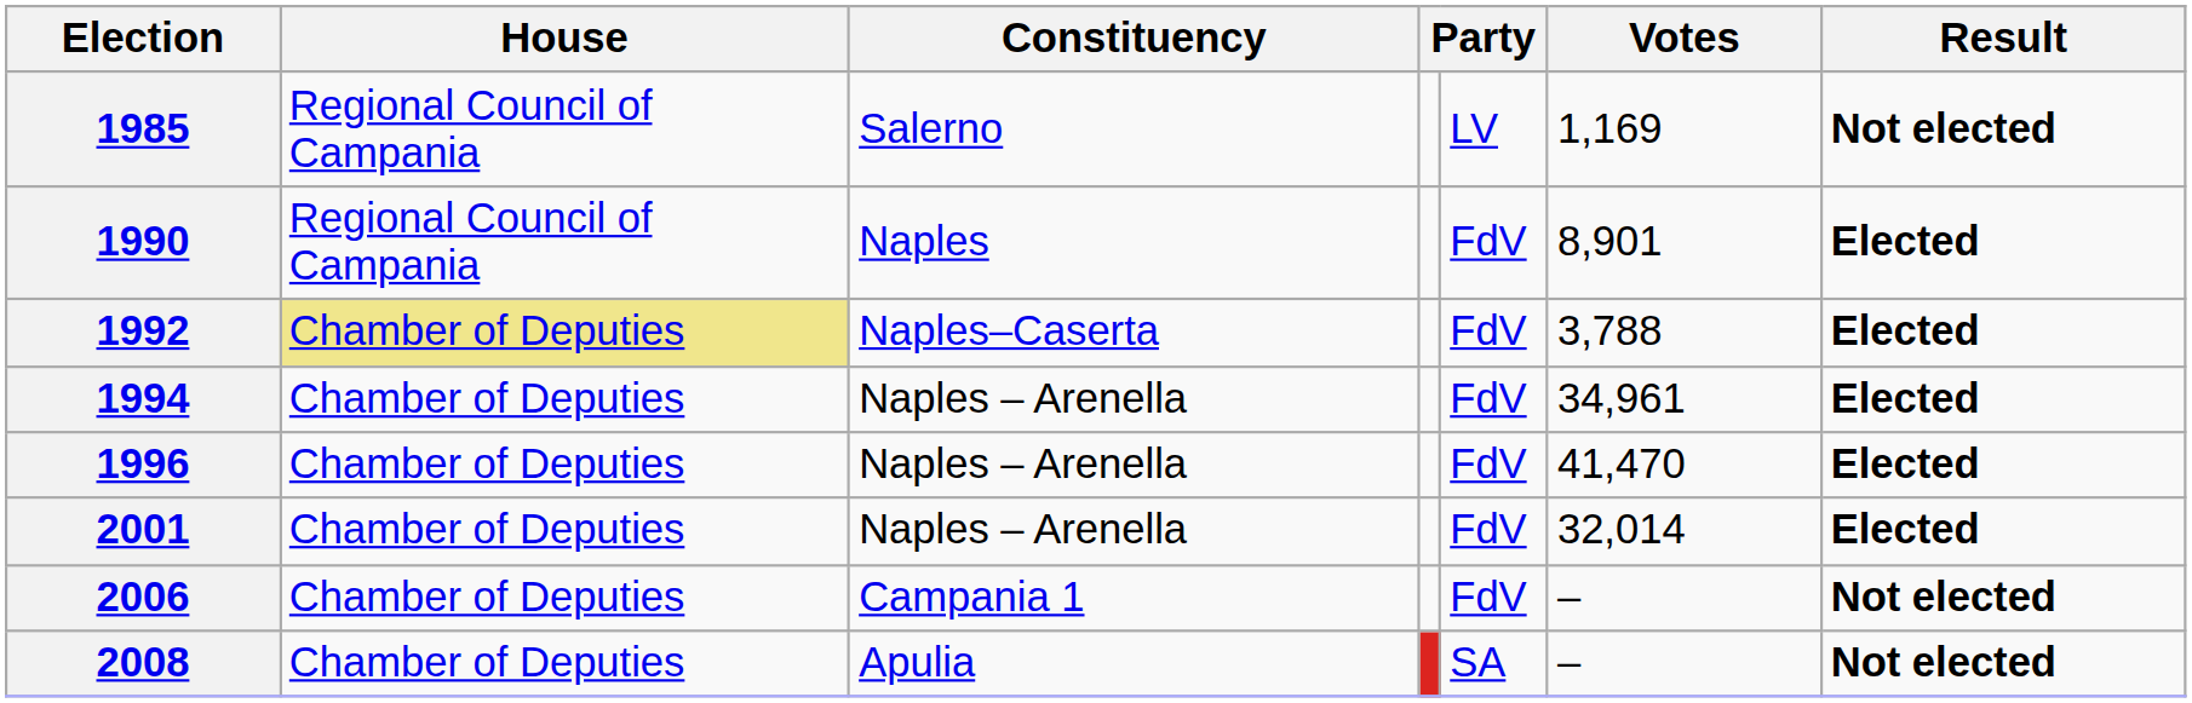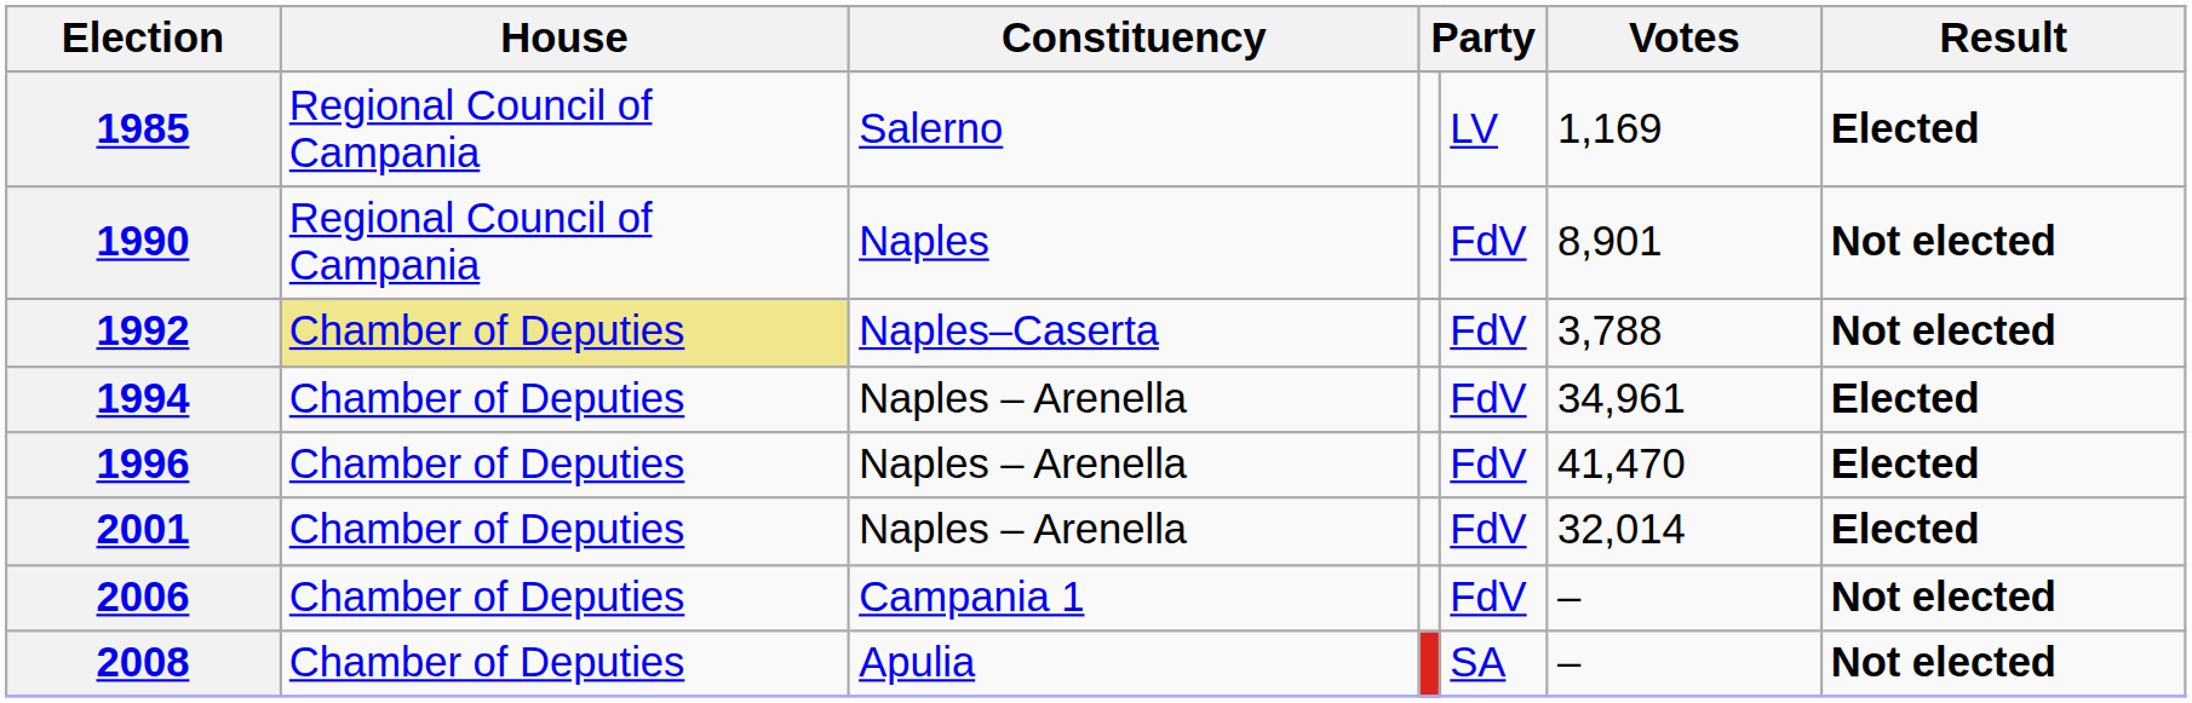1985 | Result: Not elected -> Elected
1990 | Result: Elected -> Not elected
1992 | Result: Elected -> Not elected
